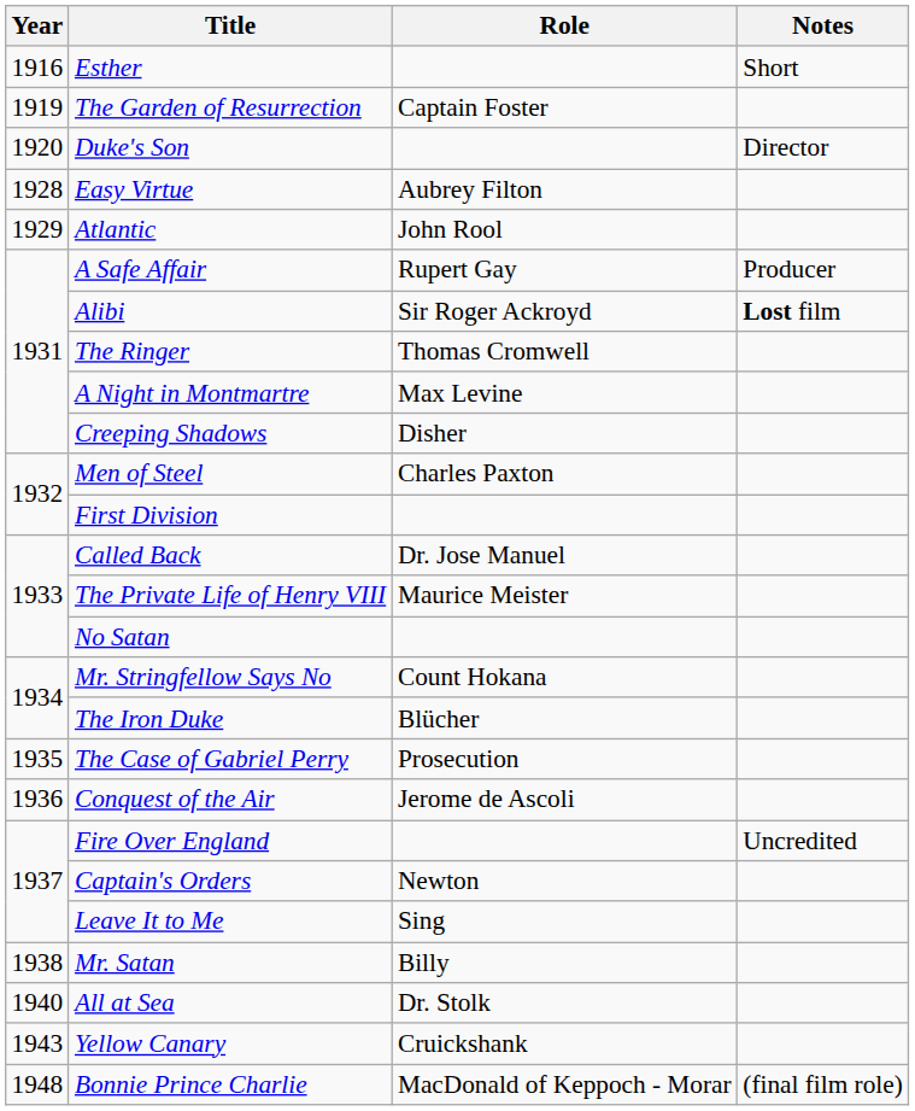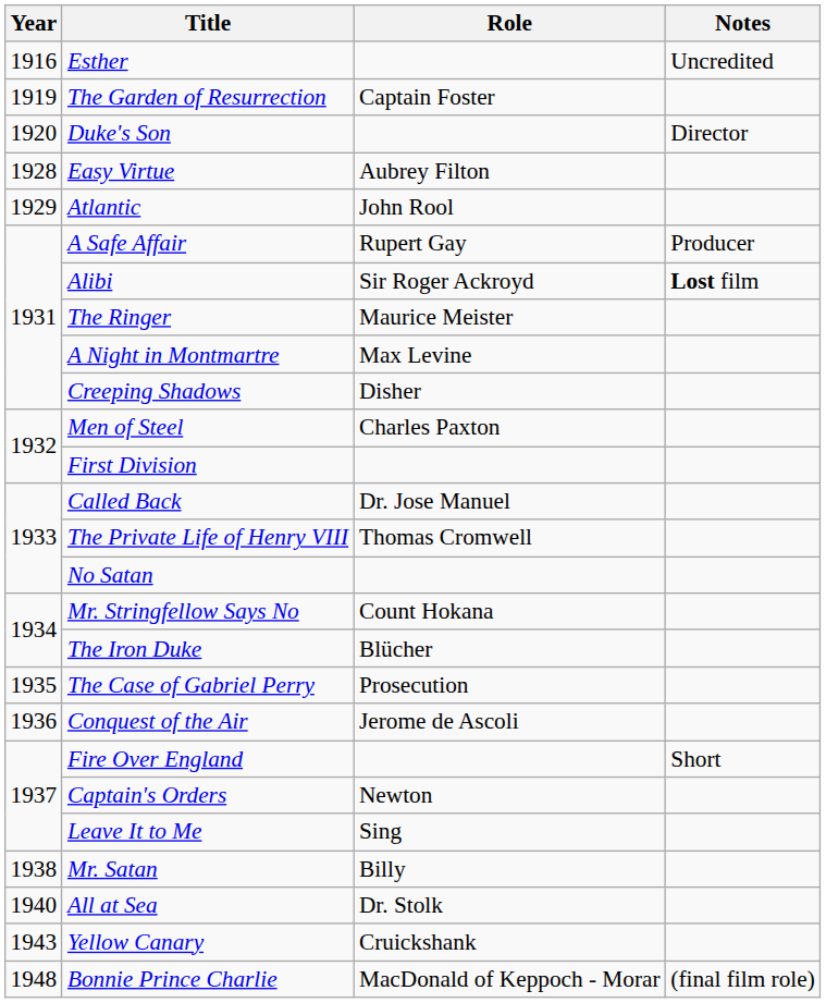Esther | Notes: Short -> Uncredited
The Ringer | Role: Thomas Cromwell -> Maurice Meister
The Private Life of Henry VIII | Role: Maurice Meister -> Thomas Cromwell
Fire Over England | Notes: Uncredited -> Short
